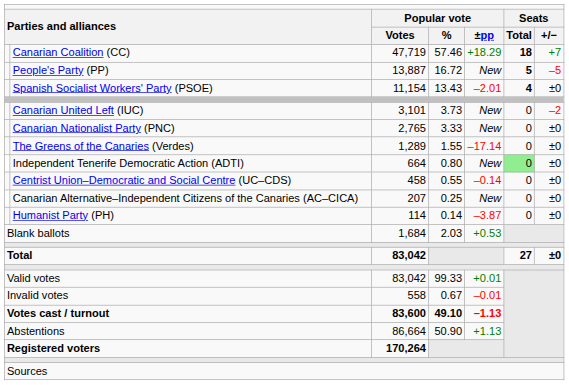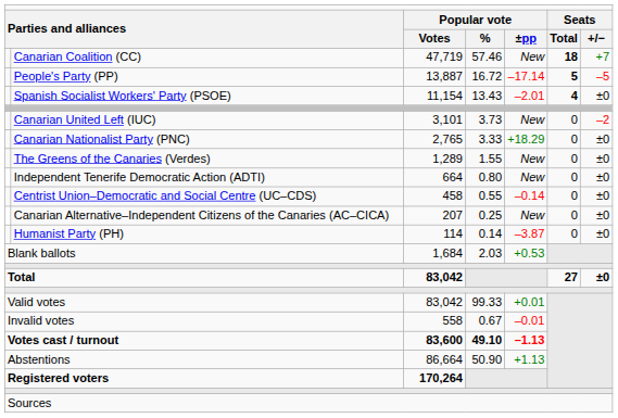Canarian Coalition (CC) | column 5: +18.29 -> New
People's Party (PP) | column 5: New -> –17.14
Canarian Nationalist Party (PNC) | column 5: New -> +18.29
The Greens of the Canaries (Verdes) | column 5: –17.14 -> New
Independent Tenerife Democratic Action (ADTI) | column 6: lightgreen background -> no background
